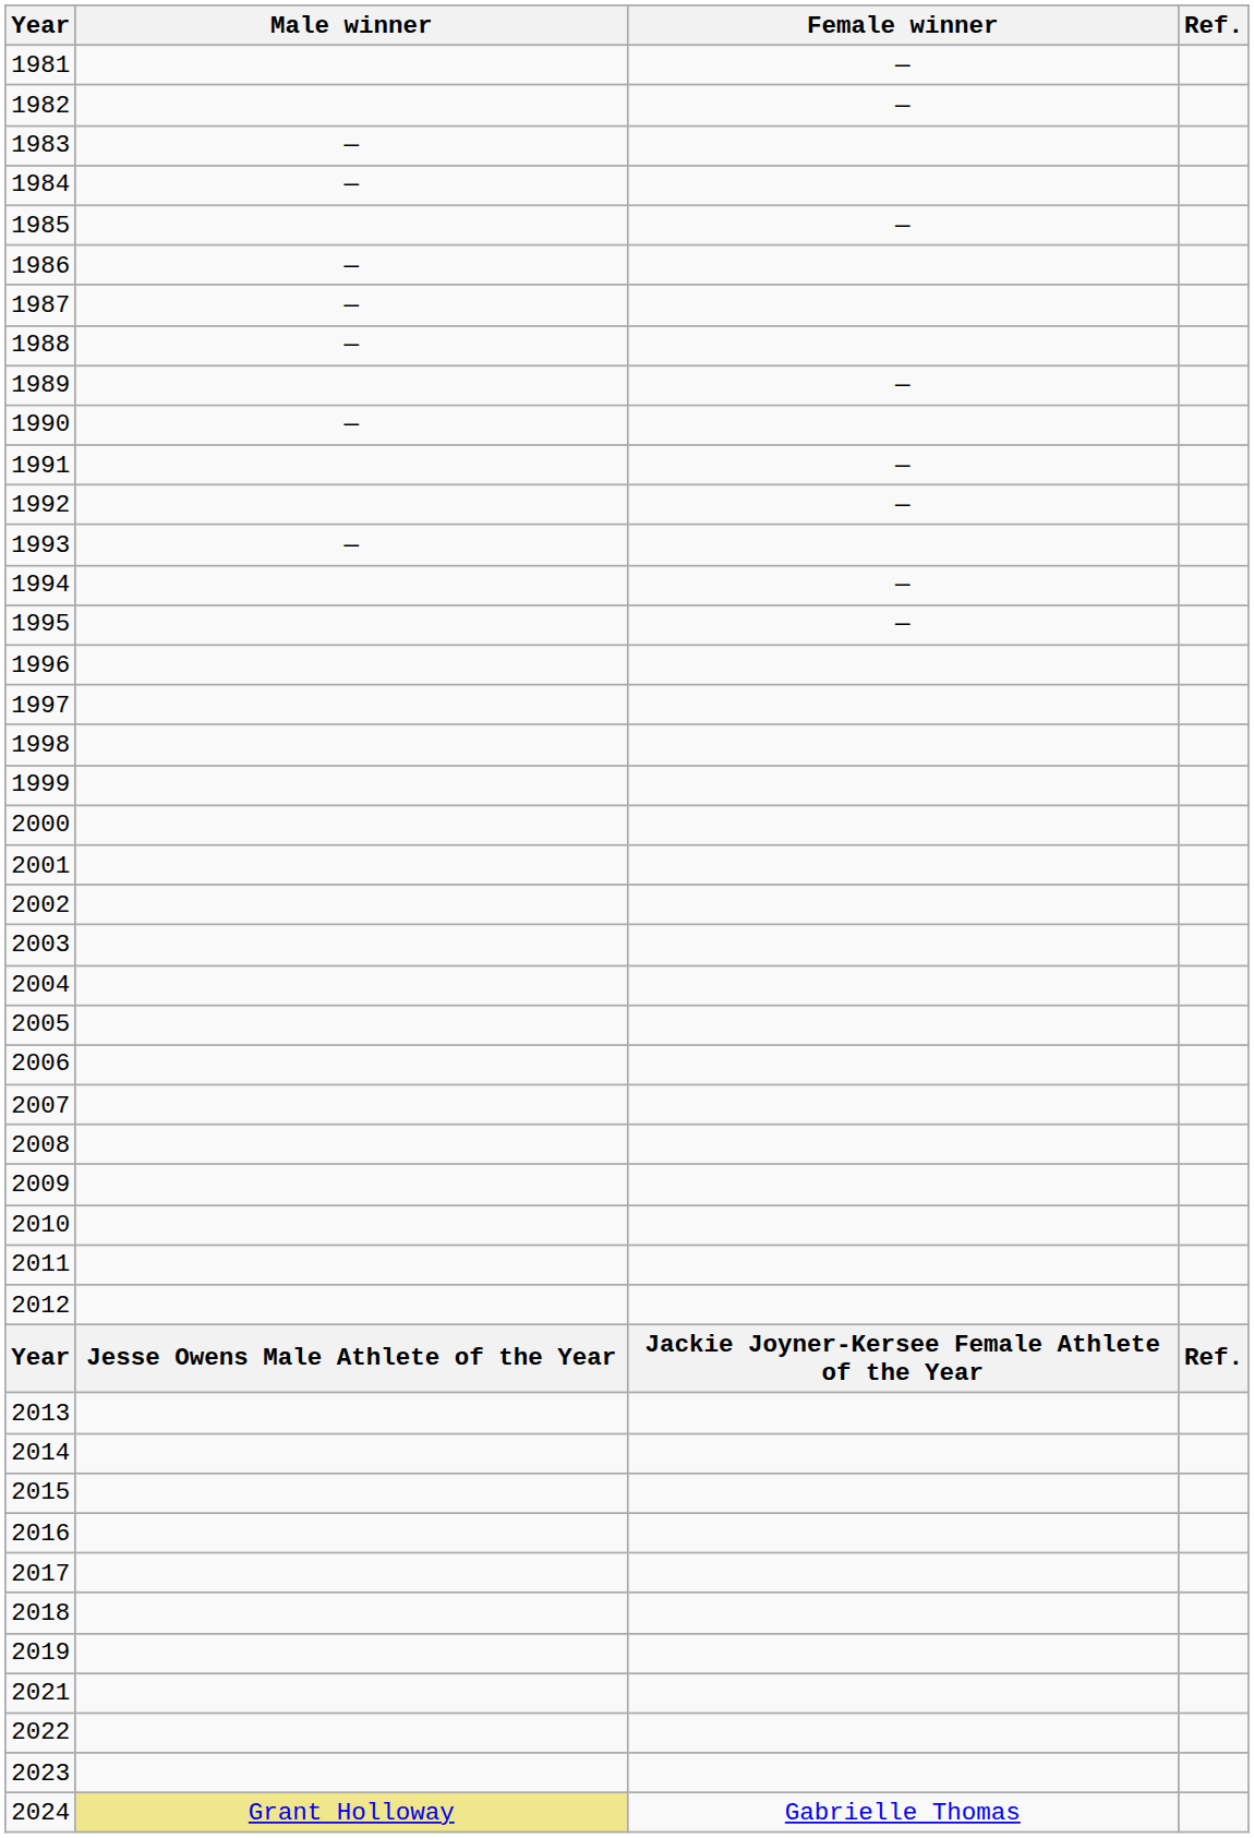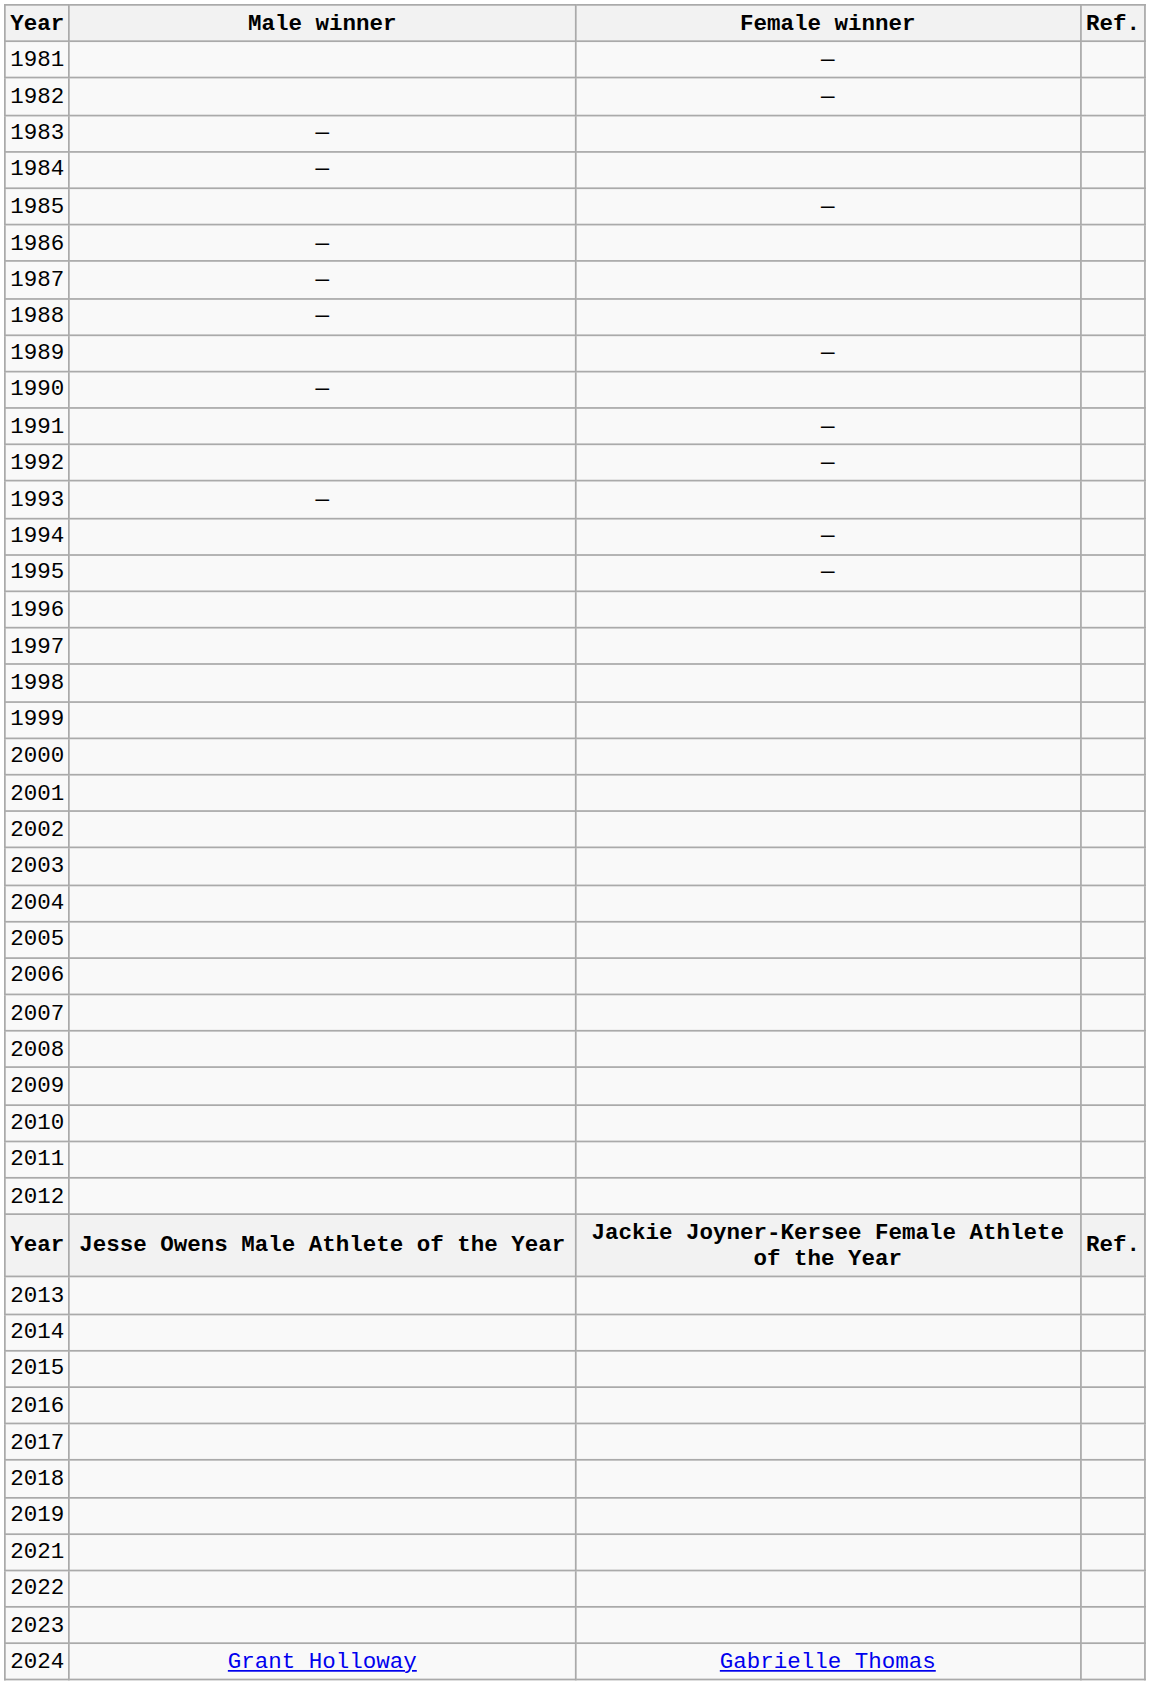2024 | Male winner: khaki background -> no background
